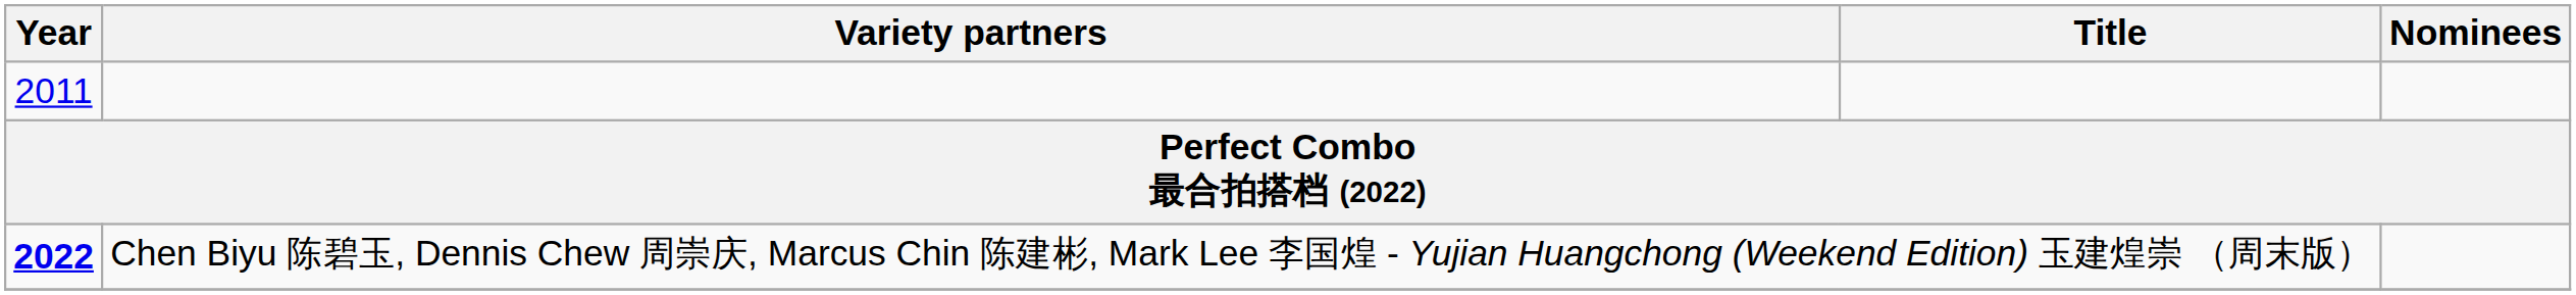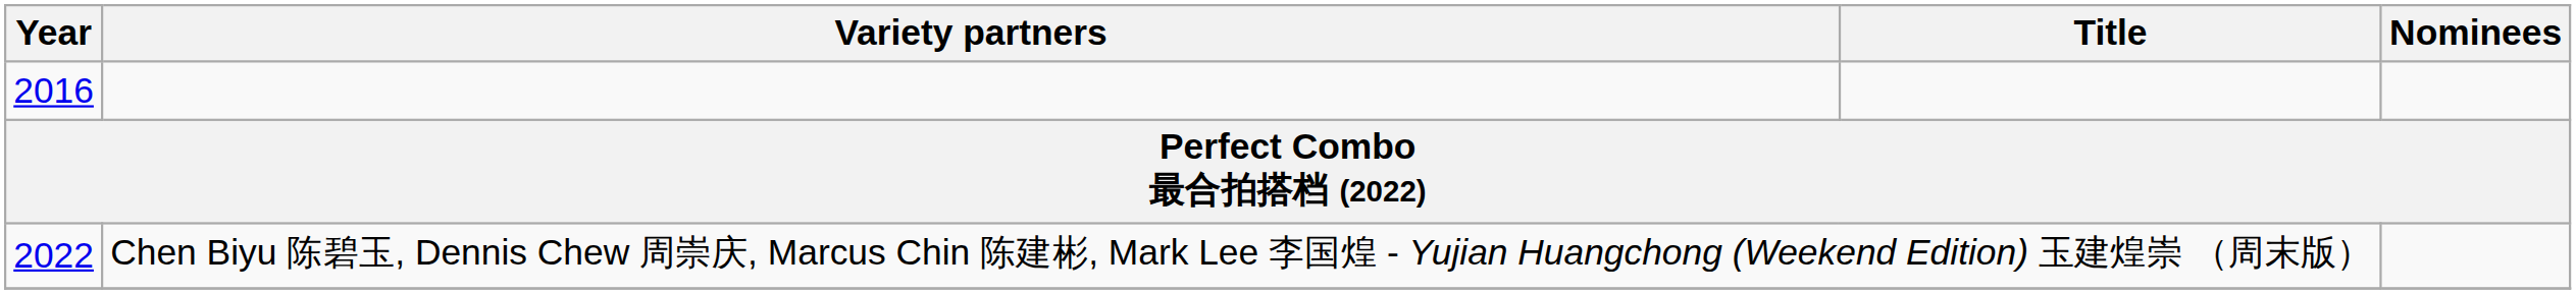row 2 | Year: 2011 -> 2016
row 4 | Year: bold -> normal
